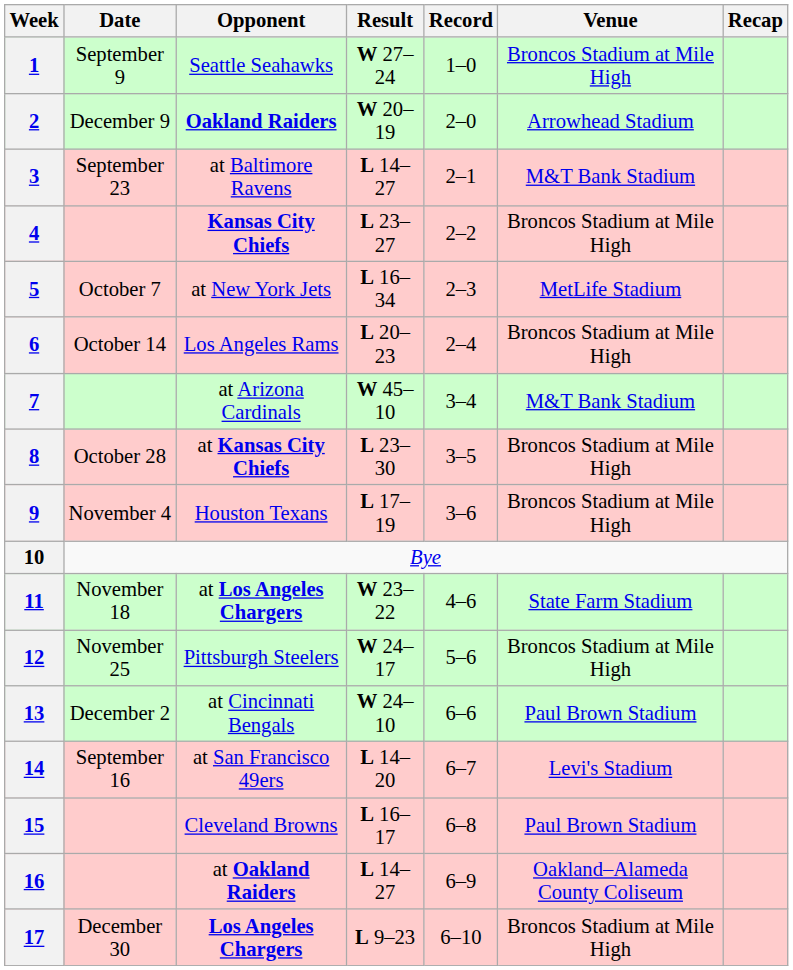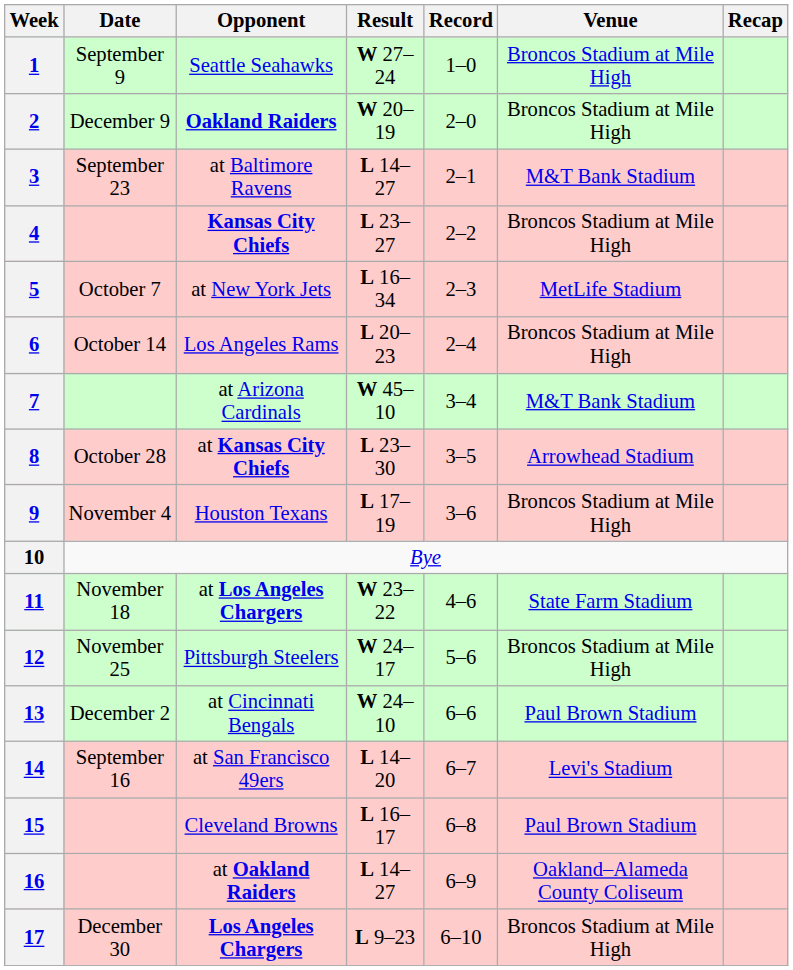2 | Venue: Arrowhead Stadium -> Broncos Stadium at Mile High
8 | Venue: Broncos Stadium at Mile High -> Arrowhead Stadium
